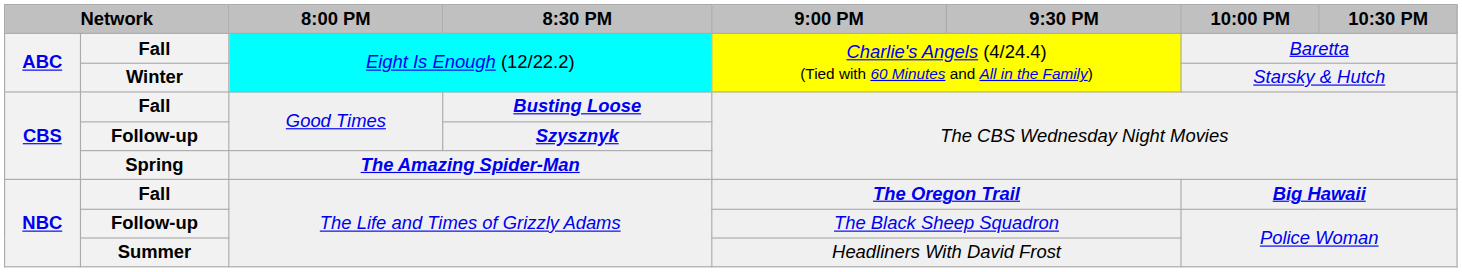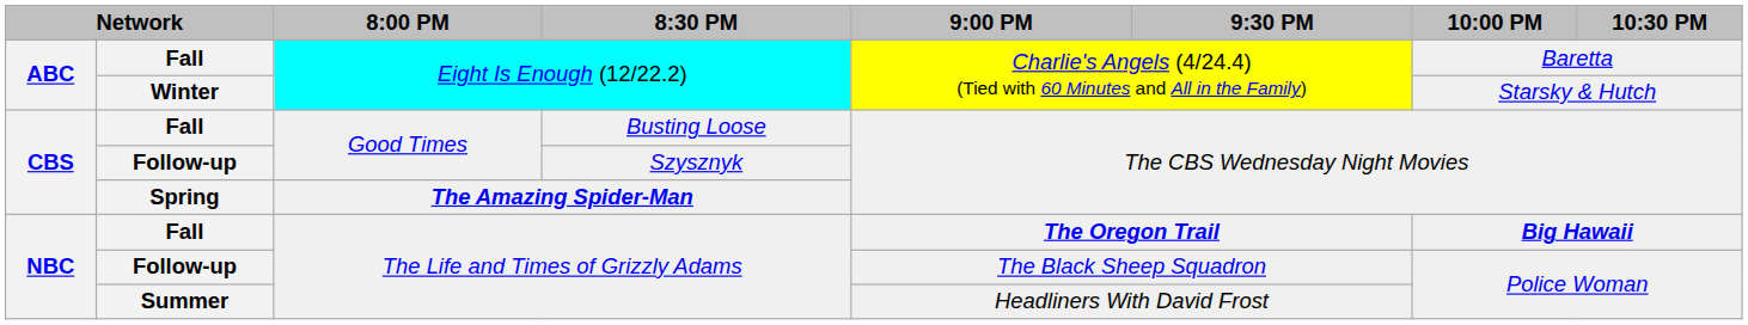Fall / Busting Loose | 8:30 PM: bold -> normal
Follow-up / Szysznyk | 8:30 PM: bold -> normal
